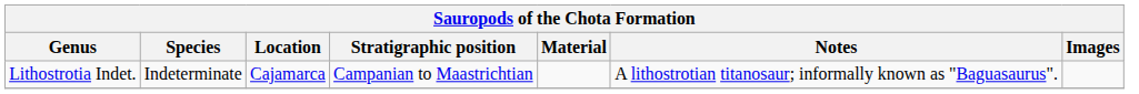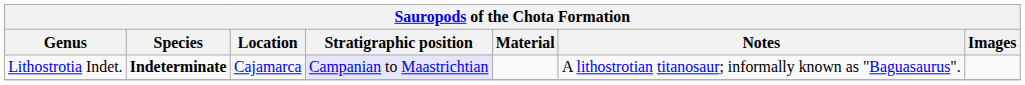Lithostrotia Indet. | Species: normal -> bold
Lithostrotia Indet. | Stratigraphic position: no background -> lavender background
